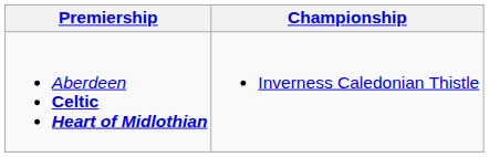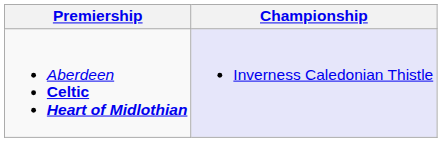Aberdeen Celtic Heart of Midlothian | Championship: no background -> lavender background
